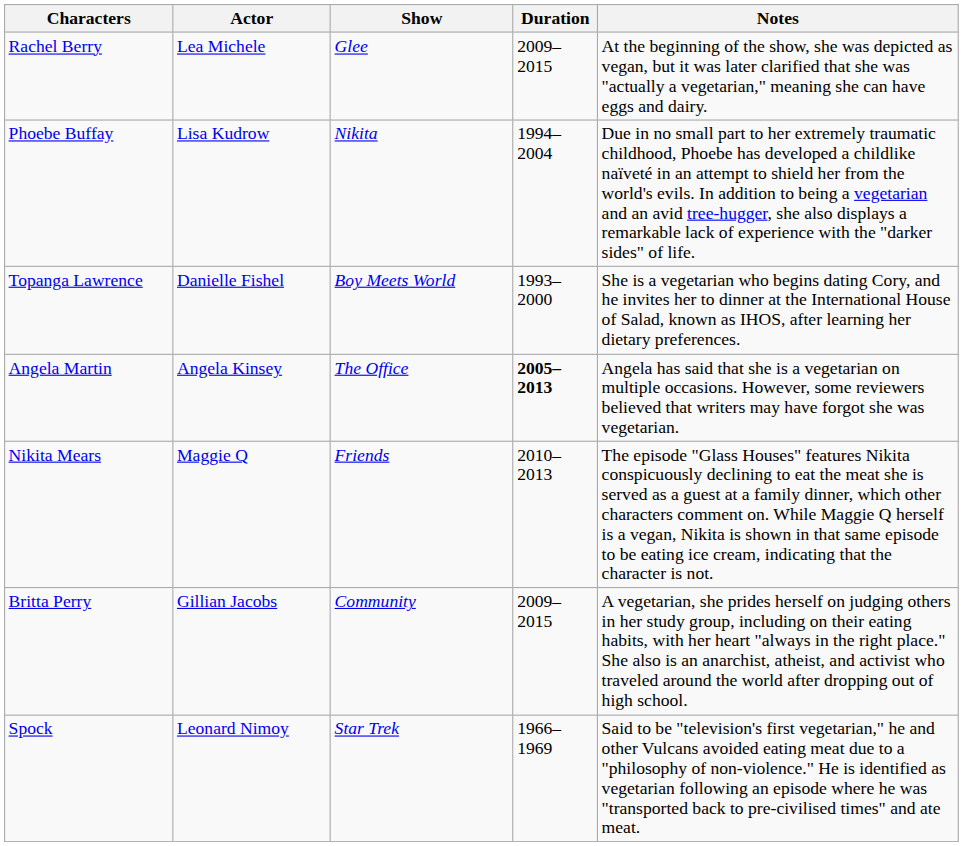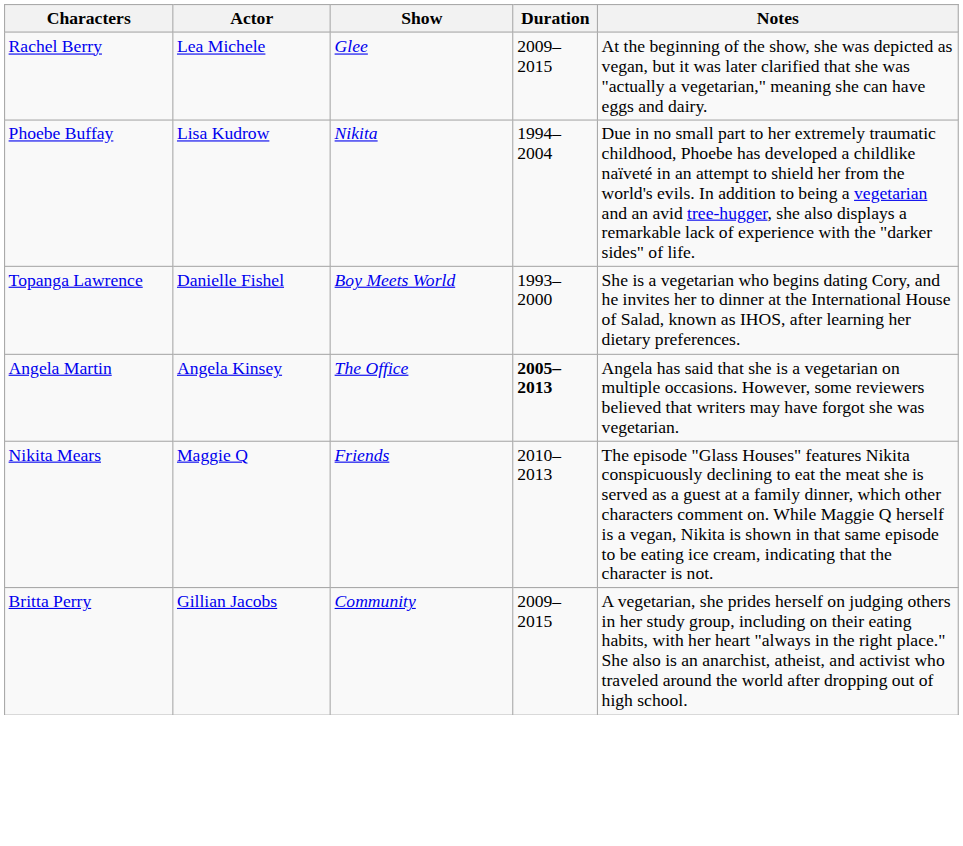- row: Spock | Leonard Nimoy | Star Trek | 1966–1969 | Said to be "television's first vegetarian," he and other Vulcans avoided eating meat due to a "philosophy of non-violence." He is identified as vegetarian following an episode where he was "transported back to pre-civilised times" and ate meat.
